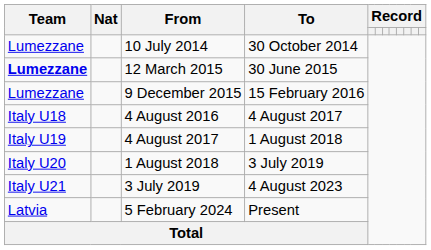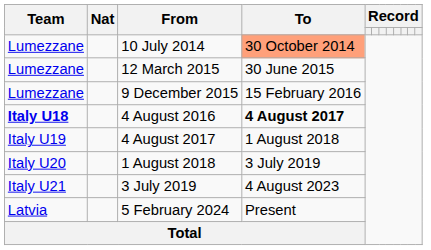10 July 2014 | To: no background -> lightsalmon background
12 March 2015 | Team: bold -> normal
4 August 2016 | Team: normal -> bold
4 August 2016 | To: normal -> bold
